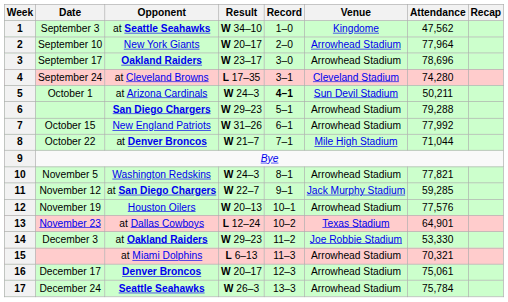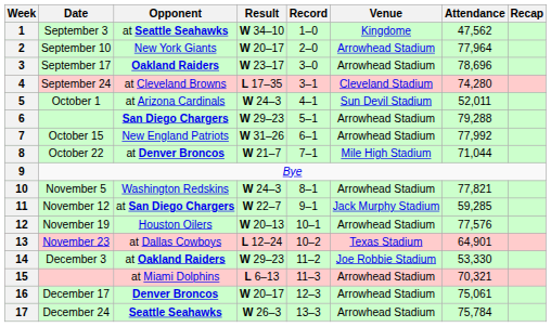5 | Record: bold -> normal
5 | Attendance: 50,211 -> 52,011
